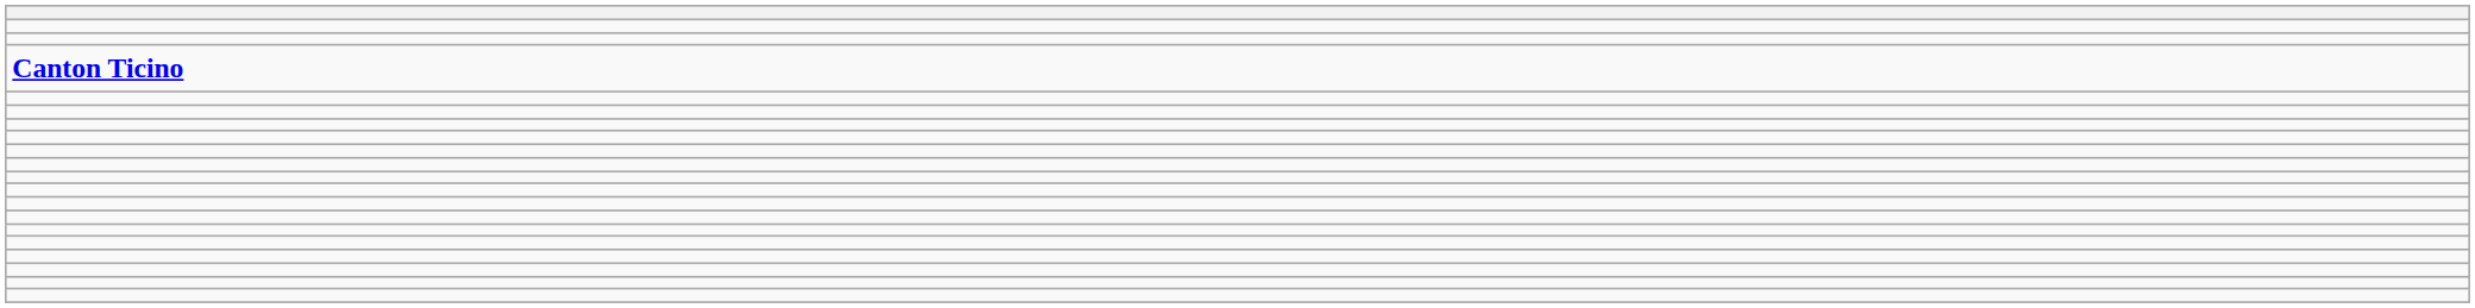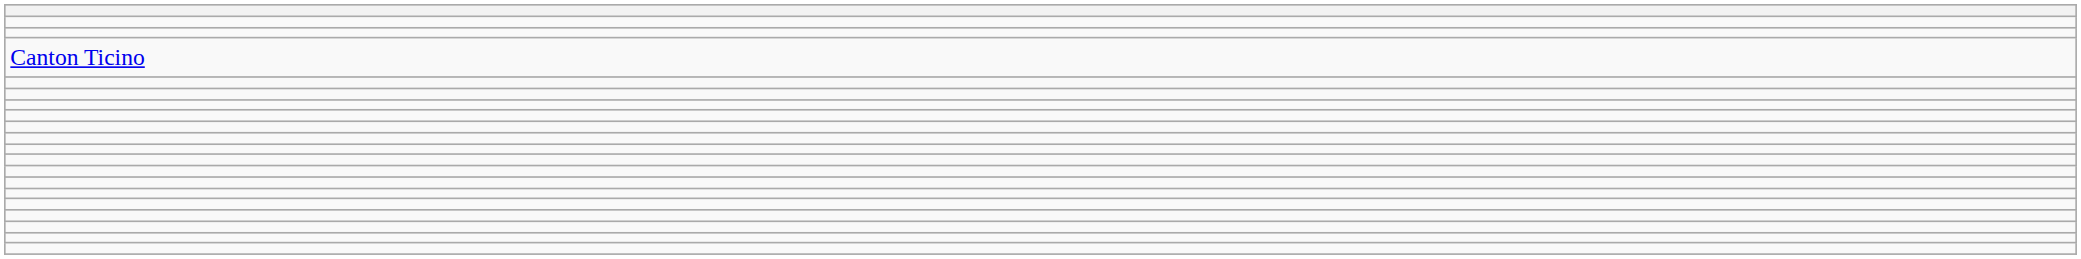row 4 | column 1: bold -> normal
